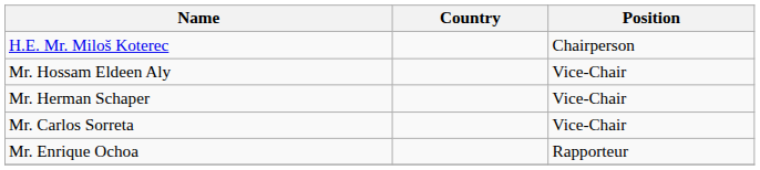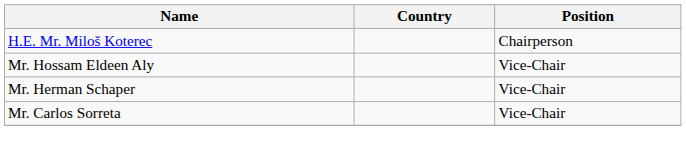- row: Mr. Enrique Ochoa | Rapporteur
